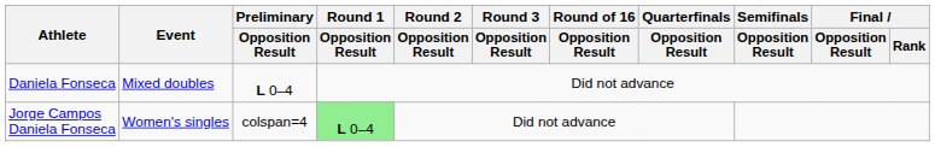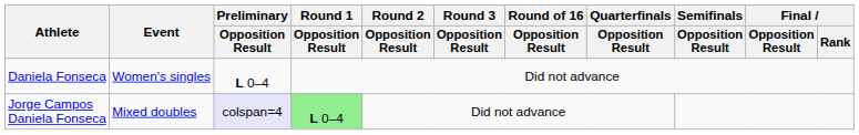Daniela Fonseca | Event: Mixed doubles -> Women's singles
Jorge Campos Daniela Fonseca | Event: Women's singles -> Mixed doubles
Jorge Campos Daniela Fonseca | Preliminary / Opposition Result: no background -> lavender background
